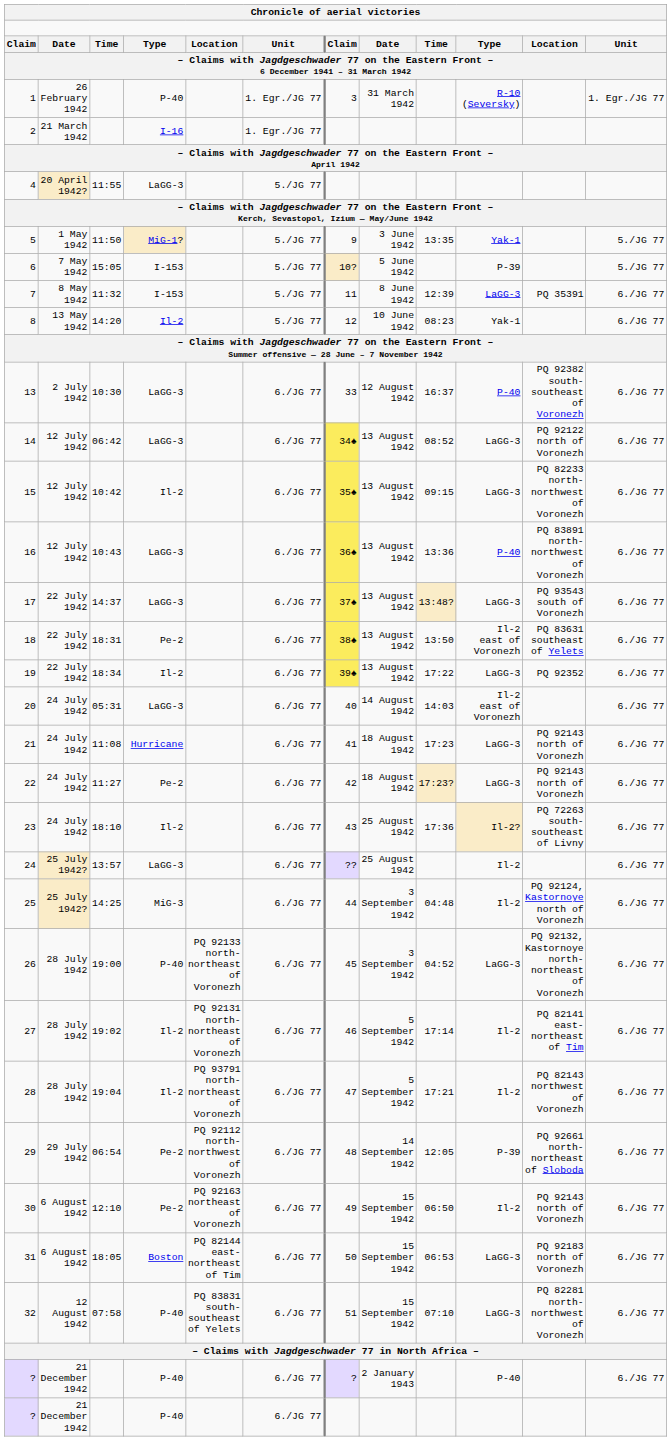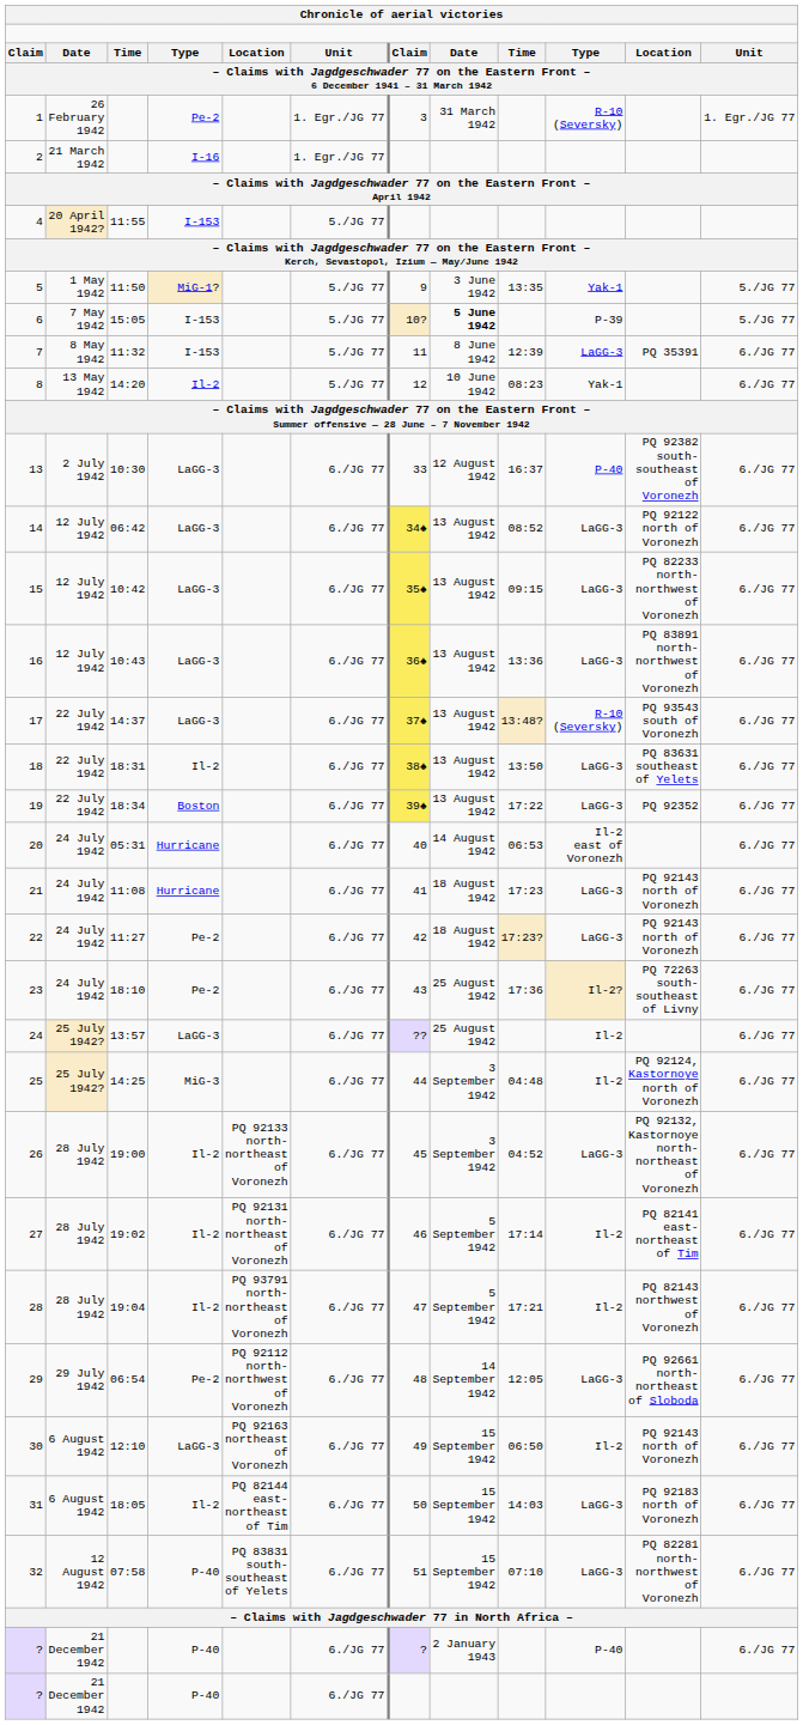1 | column 4: P-40 -> Pe-2
4 | column 4: LaGG-3 -> I-153
6 | column 8: normal -> bold
15 | column 4: Il-2 -> LaGG-3
16 | column 10: P-40 -> LaGG-3
17 | column 10: LaGG-3 -> R-10 (Seversky)
18 | column 4: Pe-2 -> Il-2
18 | column 10: Il-2 east of Voronezh -> LaGG-3
19 | column 4: Il-2 -> Boston
20 | column 4: LaGG-3 -> Hurricane
20 | column 9: 14:03 -> 06:53
23 | column 4: Il-2 -> Pe-2
26 | column 4: P-40 -> Il-2
29 | column 10: P-39 -> LaGG-3
30 | column 4: Pe-2 -> LaGG-3
31 | column 4: Boston -> Il-2
31 | column 9: 06:53 -> 14:03
